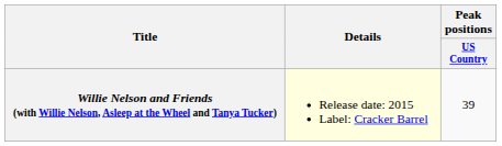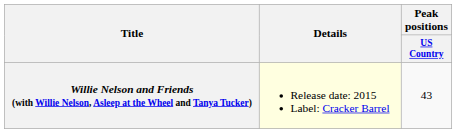row 3 | Peak positions / US Country: 39 -> 43
